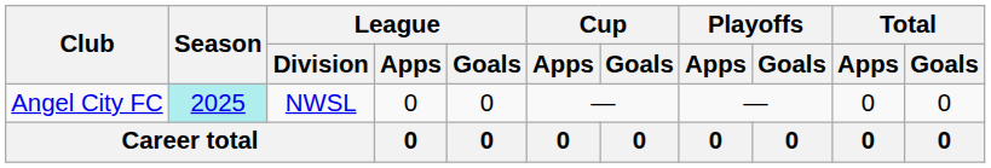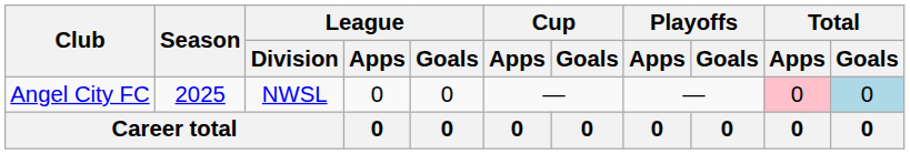Angel City FC | Season: paleturquoise background -> no background
Angel City FC | Total / Apps: no background -> pink background
Angel City FC | Total / Goals: no background -> lightblue background
